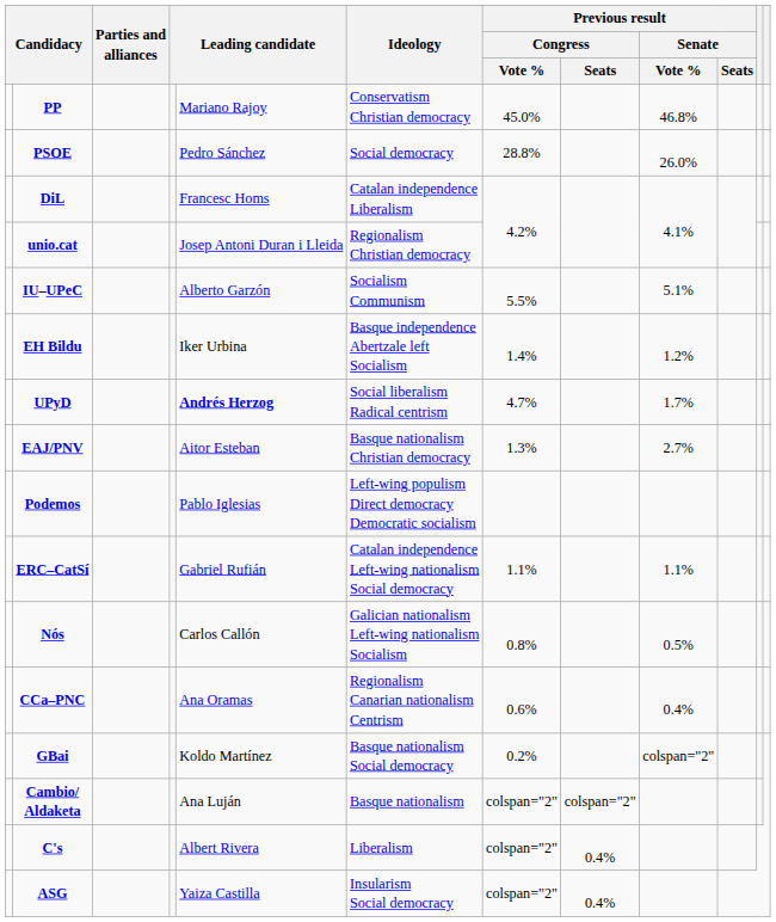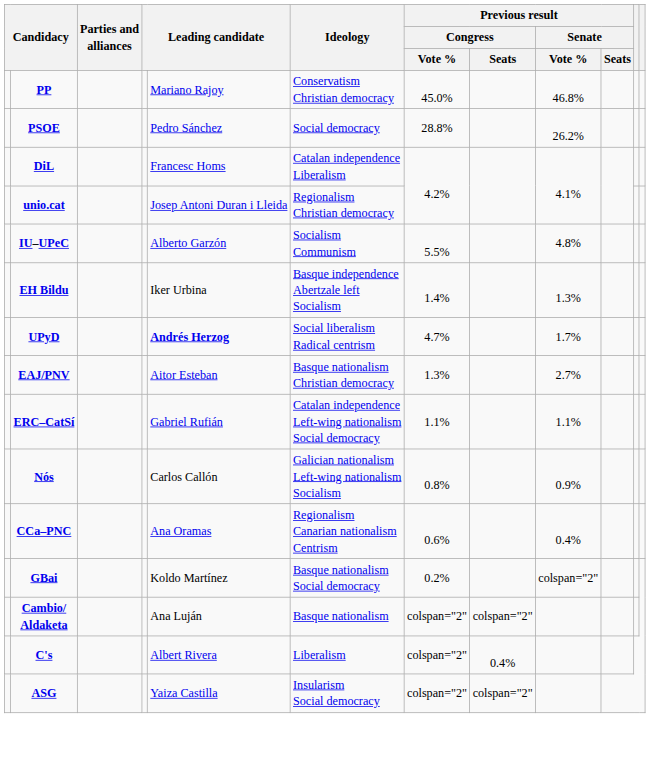PSOE | Previous result / Senate / Vote %: 26.0% -> 26.2%
IU–UPeC | Previous result / Senate / Vote %: 5.1% -> 4.8%
EH Bildu | Previous result / Senate / Vote %: 1.2% -> 1.3%
- row: Podemos | Pablo Iglesias | Left-wing populism Direct democracy Democratic socialism
Nós | Previous result / Senate / Vote %: 0.5% -> 0.9%
ASG | Previous result / Congress / Seats: 0.4% -> colspan="2"
